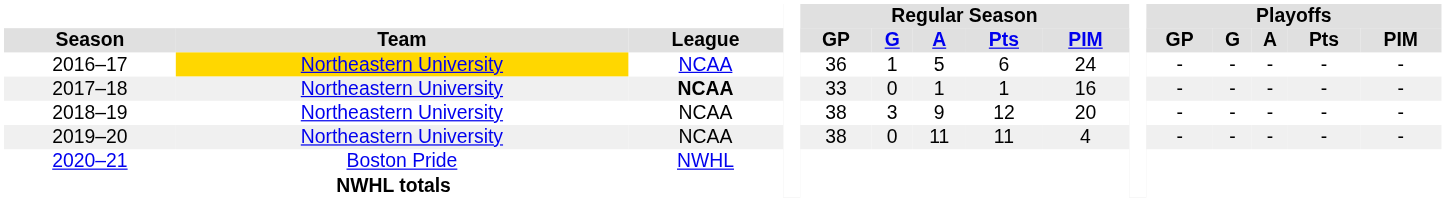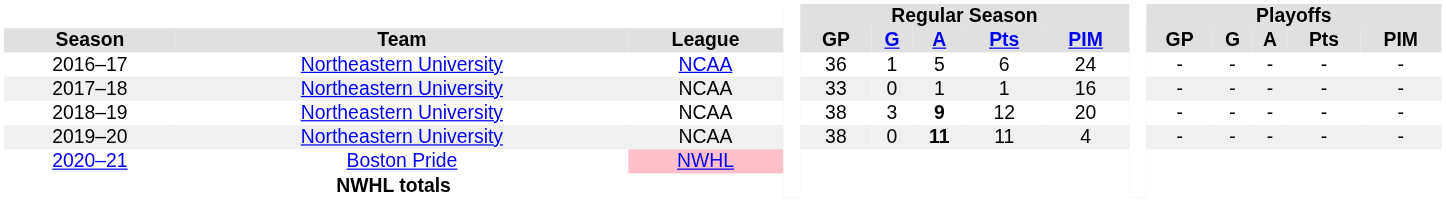2016–17 | Team: gold background -> no background
2017–18 | League: bold -> normal
2018–19 | Regular Season / A: normal -> bold
2019–20 | Regular Season / A: normal -> bold
2020–21 | League: no background -> pink background
